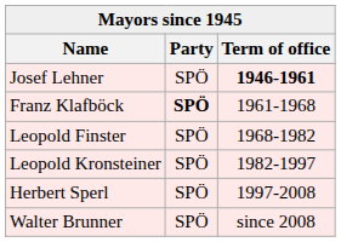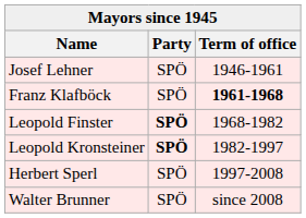Josef Lehner | Term of office: bold -> normal
Franz Klafböck | Party: bold -> normal
Franz Klafböck | Term of office: normal -> bold
Leopold Finster | Party: normal -> bold
Leopold Kronsteiner | Party: normal -> bold
